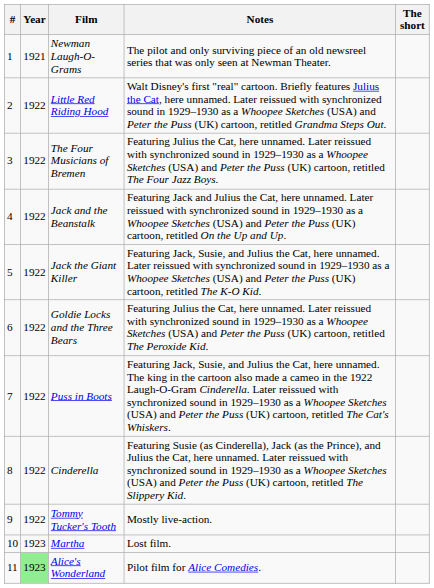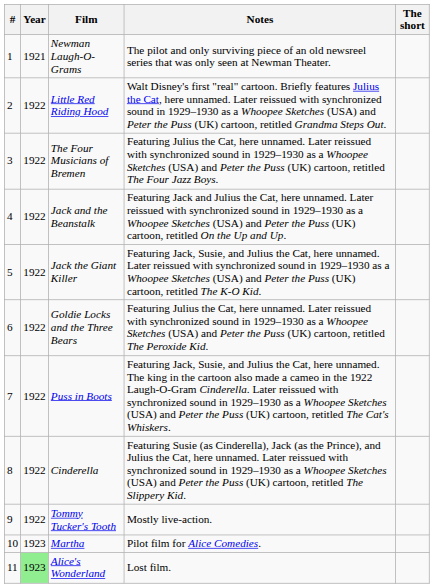Martha | Notes: Lost film. -> Pilot film for Alice Comedies.
Alice's Wonderland | Notes: Pilot film for Alice Comedies. -> Lost film.
